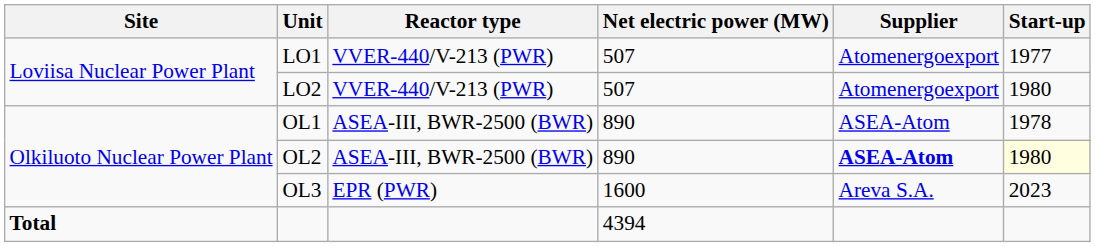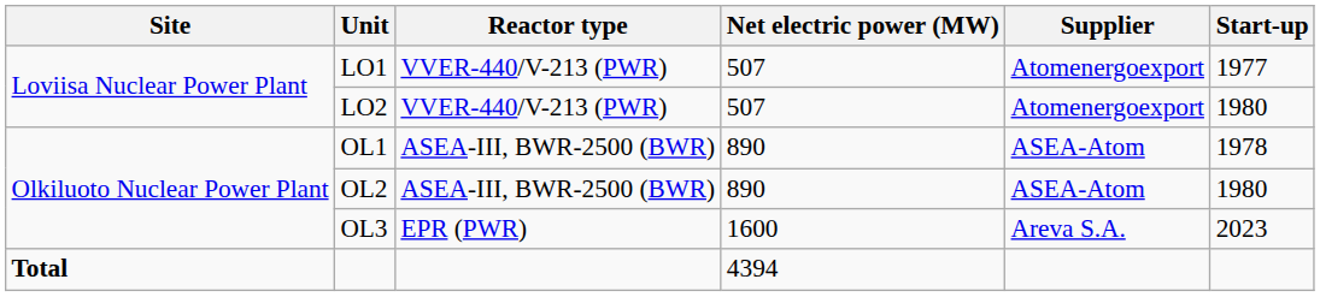OL2 | Supplier: bold -> normal
OL2 | Start-up: lightyellow background -> no background
